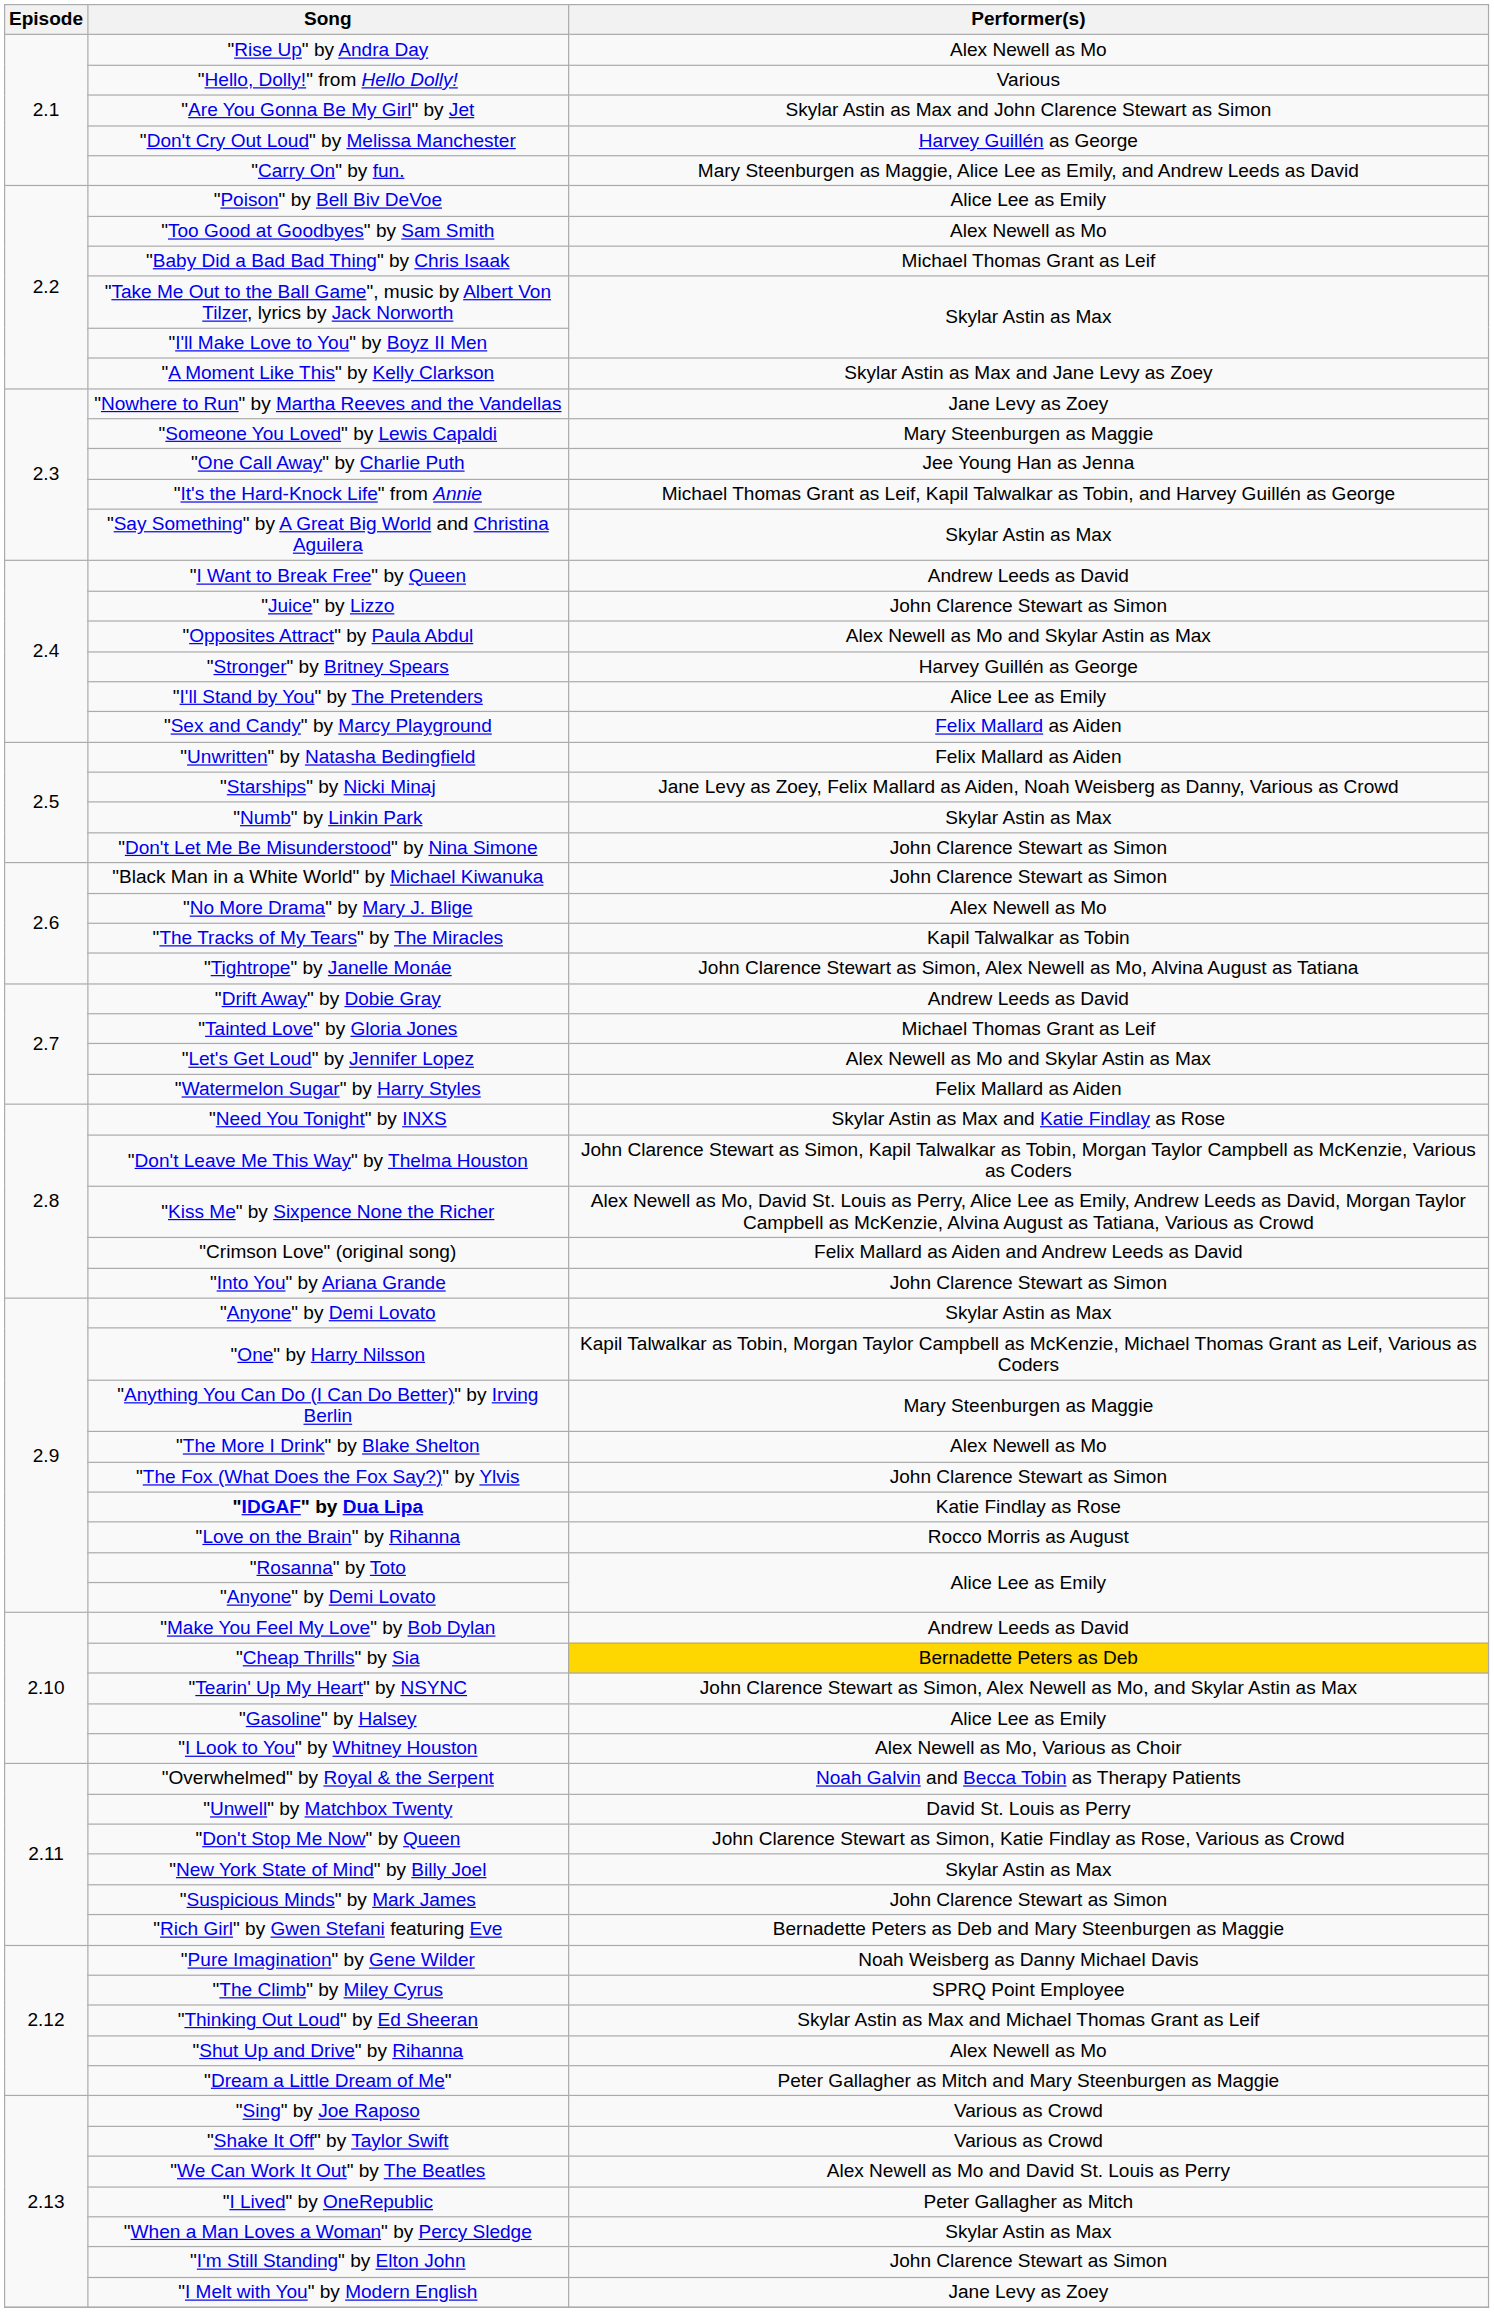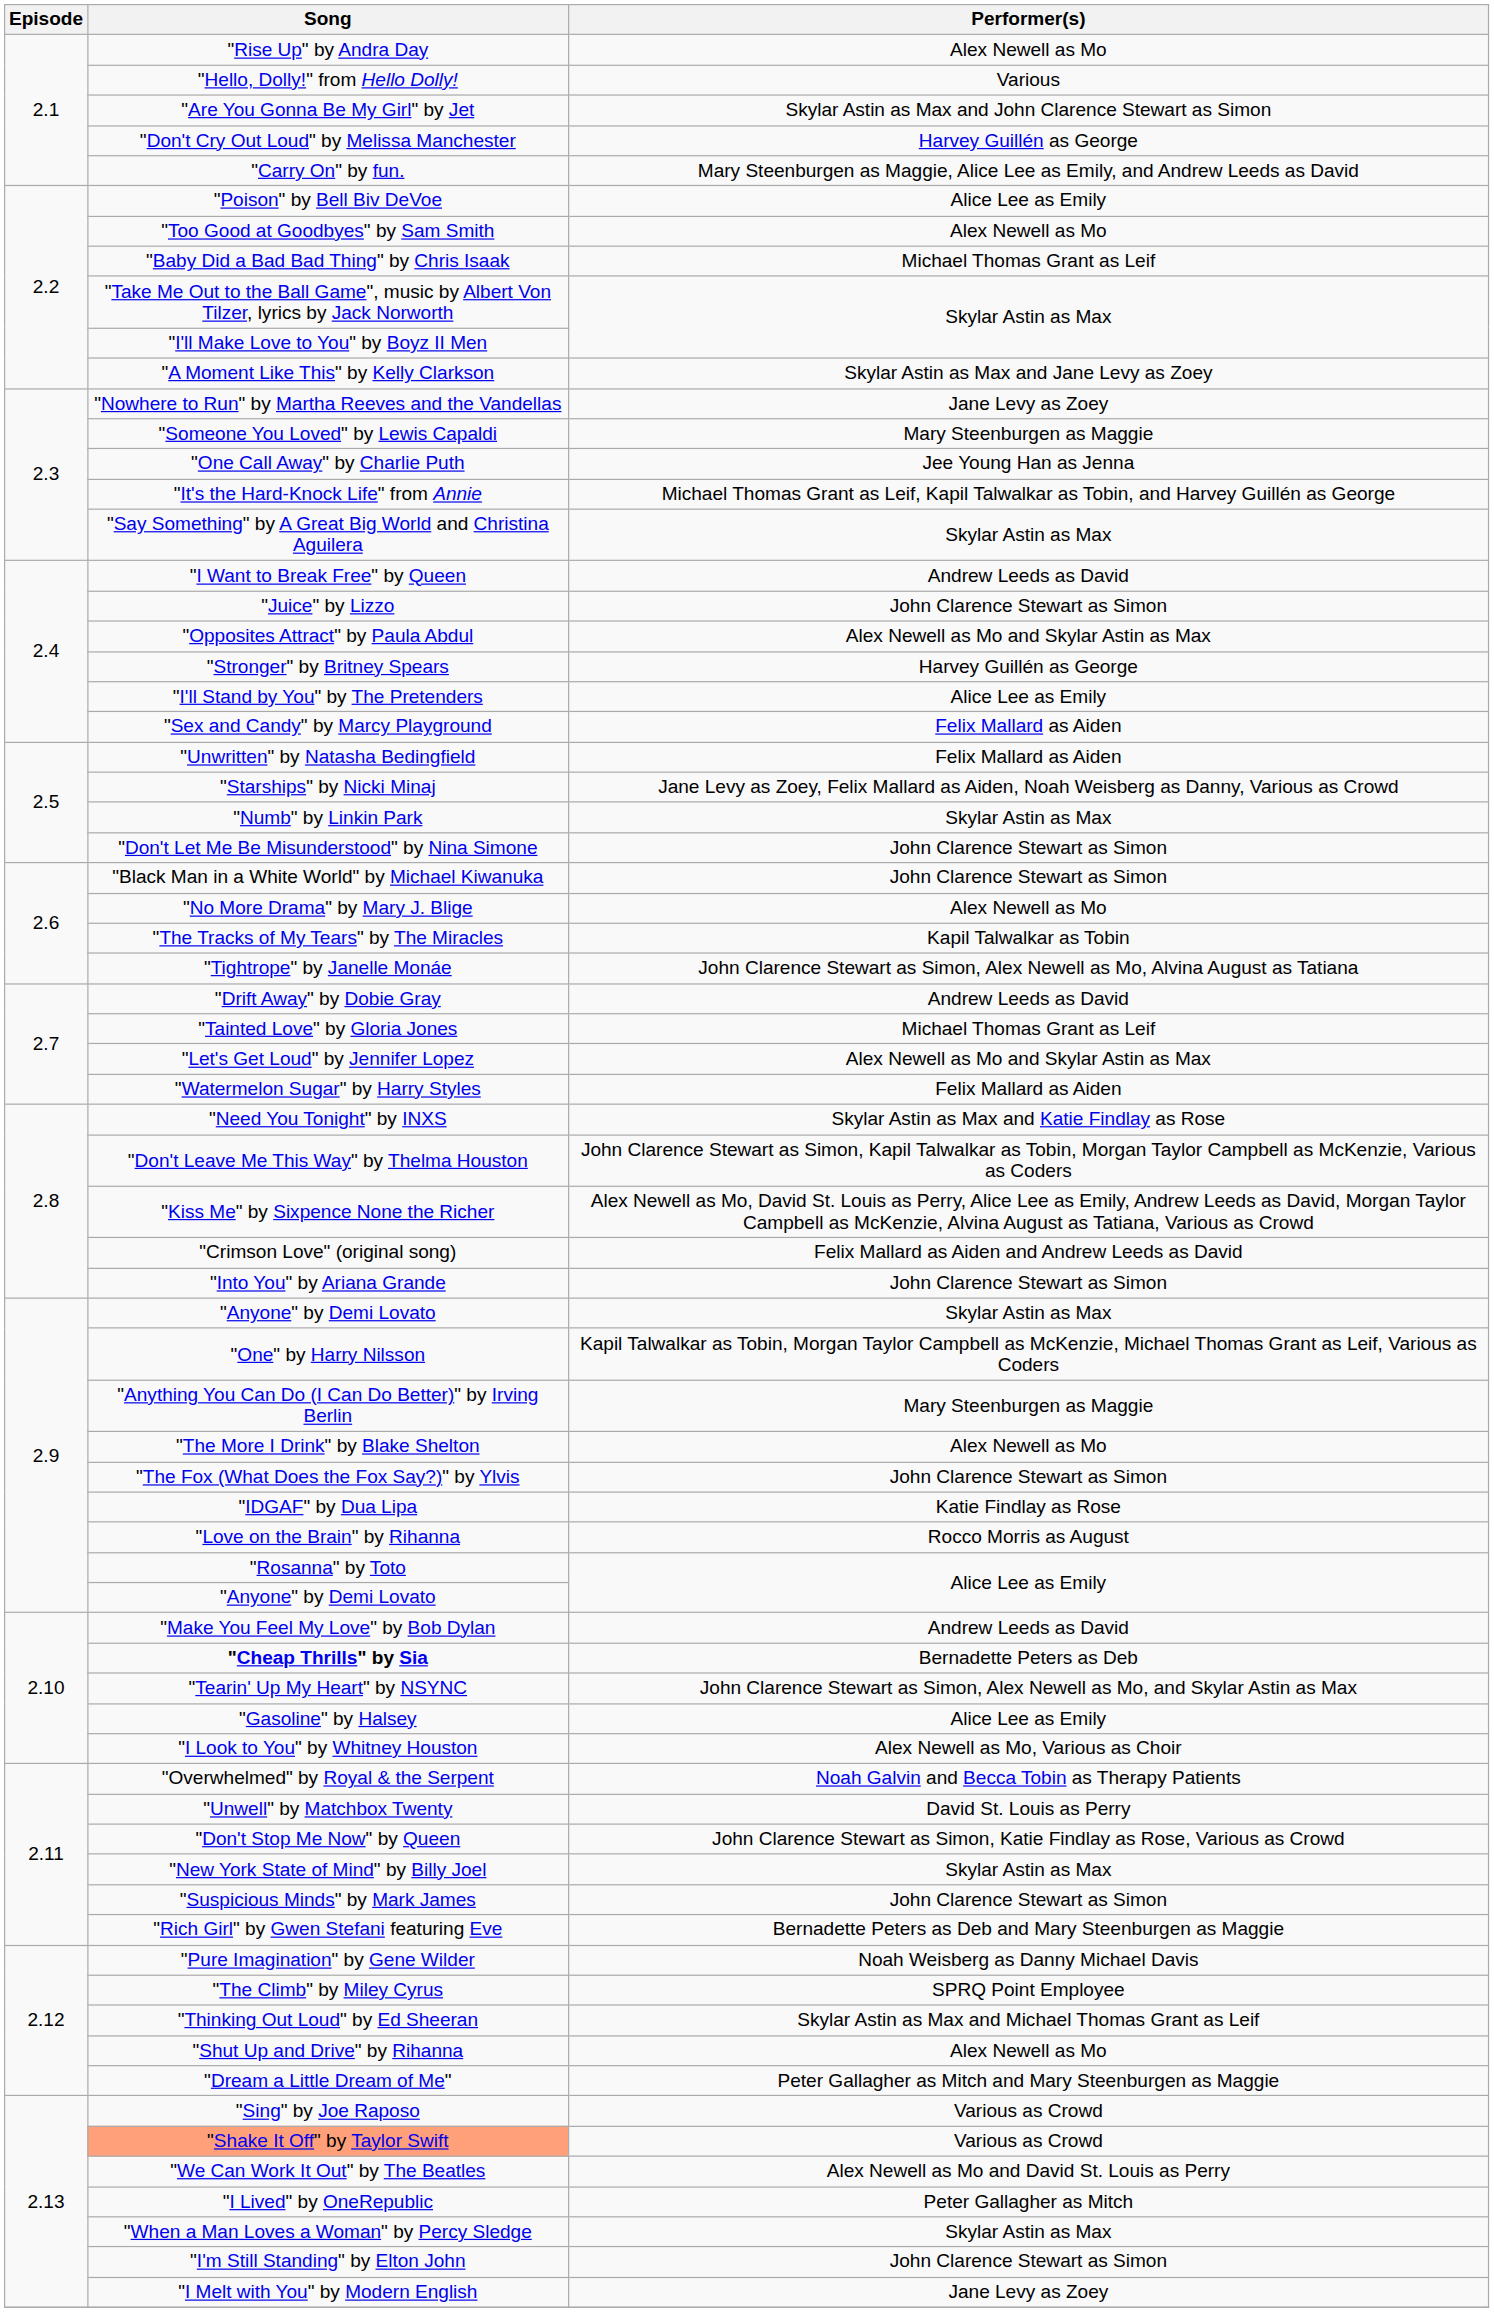"IDGAF" by Dua Lipa | Song: bold -> normal
"Cheap Thrills" by Sia | Song: normal -> bold
"Cheap Thrills" by Sia | Performer(s): gold background -> no background
"Shake It Off" by Taylor Swift | Song: no background -> lightsalmon background
